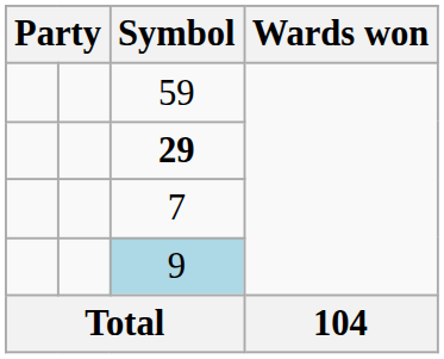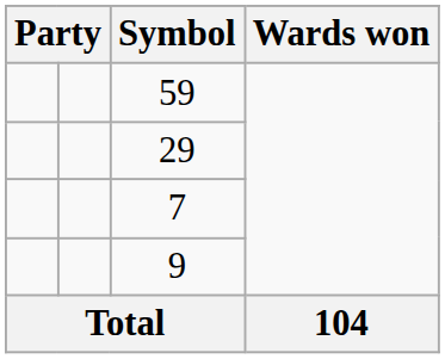29 | Symbol: bold -> normal
9 | Symbol: lightblue background -> no background
